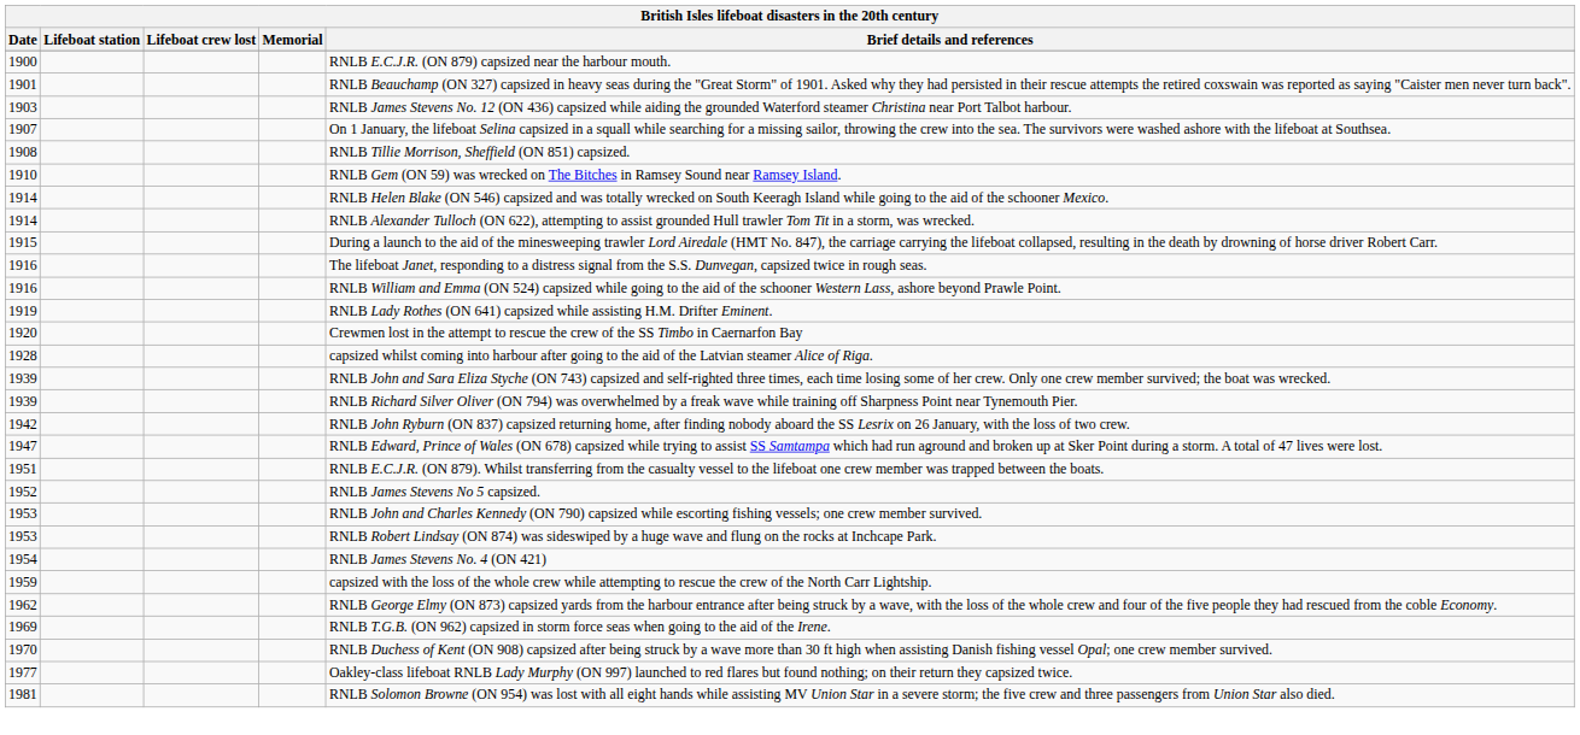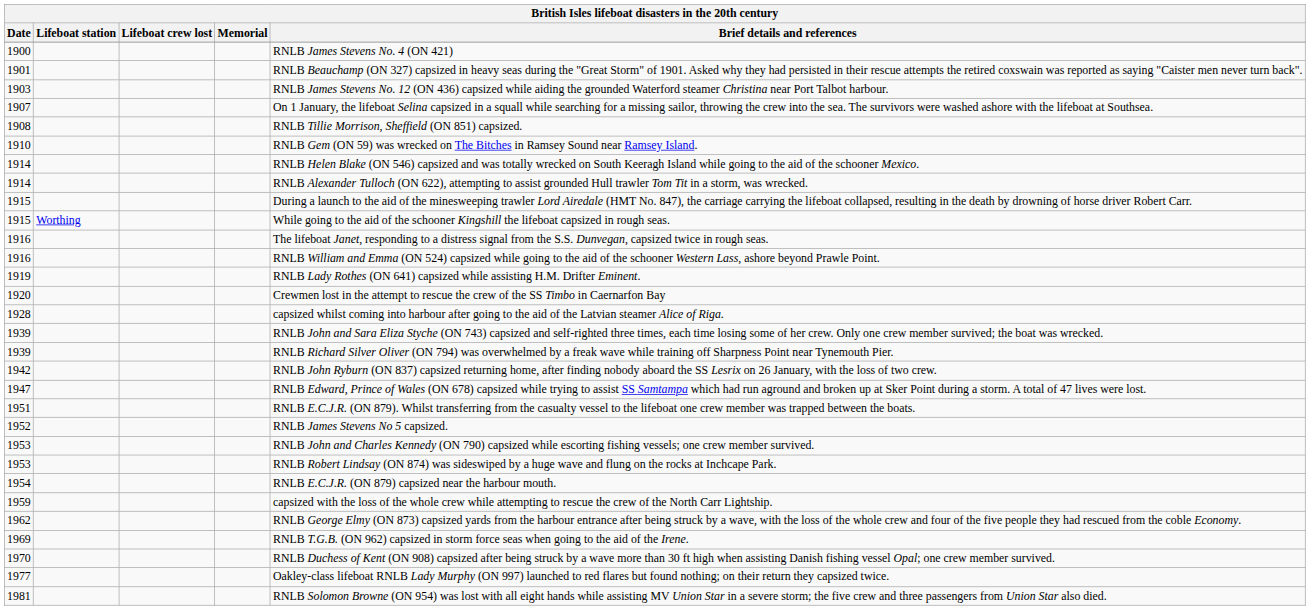1900 | Brief details and references: RNLB E.C.J.R. (ON 879) capsized near the harbour mouth. -> RNLB James Stevens No. 4 (ON 421)
+ row: 1915 | Worthing | While going to the aid of the schooner Kingshill the lifeboat capsized in rough seas.
1954 | Brief details and references: RNLB James Stevens No. 4 (ON 421) -> RNLB E.C.J.R. (ON 879) capsized near the harbour mouth.
